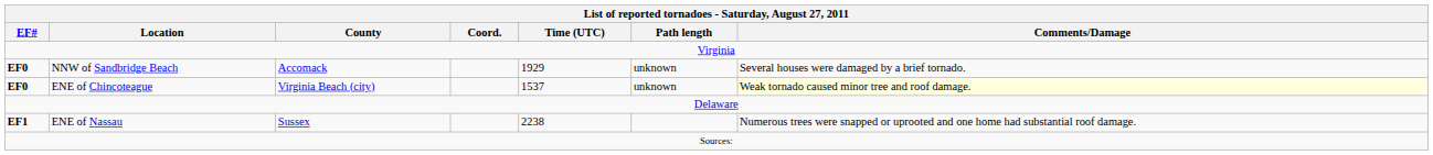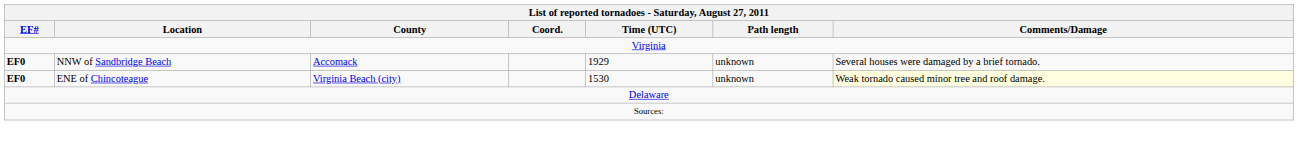ENE of Chincoteague | Time (UTC): 1537 -> 1530
- row: EF1 | ENE of Nassau | Sussex | 2238 | Numerous trees were snapped or uprooted and one home had substantial roof damage.
